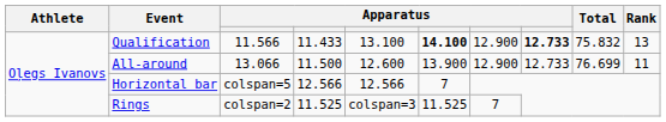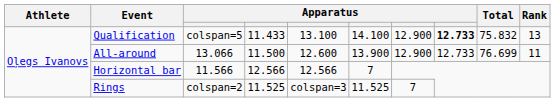Qualification | column 3: 11.566 -> colspan=5
Qualification | column 6: bold -> normal
Horizontal bar | column 3: colspan=5 -> 11.566
